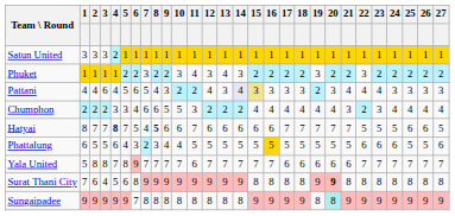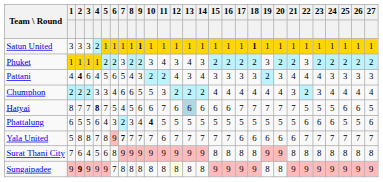Satun United | 9: normal -> bold
Satun United | 18: normal -> bold
Pattani | 2: normal -> bold
Pattani | 14: lavender background -> no background
Pattani | 15: khaki background -> no background
Hatyai | 8: bold -> normal
Hatyai | 13: no background -> lightblue background
Phattalung | 10: normal -> bold
Phattalung | 16: gold background -> no background
Yala United | 7: normal -> bold
Surat Thani City | 20: bold -> normal
Sungaipadee | 2: normal -> bold
Sungaipadee | 12: no background -> lightyellow background
Sungaipadee | 20: paleturquoise background -> no background
